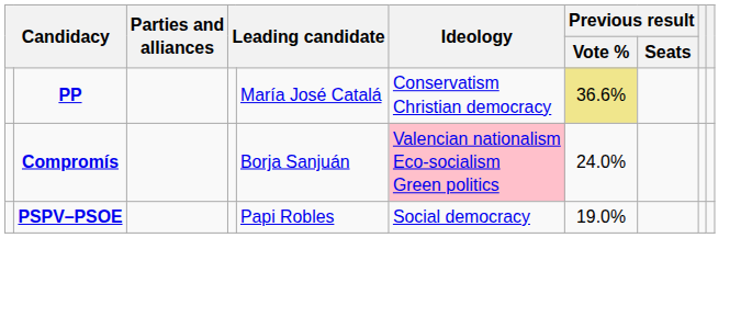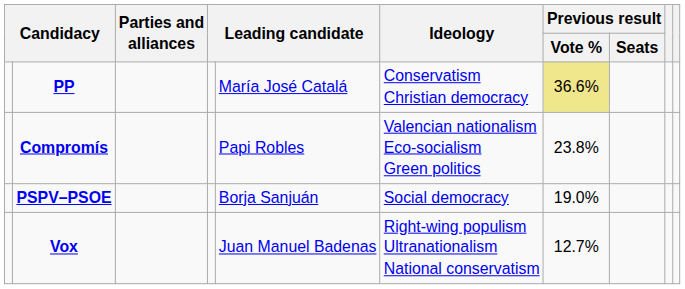Compromís | column 5: Borja Sanjuán -> Papi Robles
Compromís | Ideology: pink background -> no background
Compromís | Previous result / Vote %: 24.0% -> 23.8%
PSPV–PSOE | column 5: Papi Robles -> Borja Sanjuán
+ row: Vox | Juan Manuel Badenas | Right-wing populism Ultranationalism National conservatism | 12.7%
